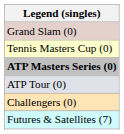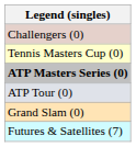row 2 | column 1: Grand Slam (0) -> Challengers (0)
row 6 | column 1: Challengers (0) -> Grand Slam (0)
